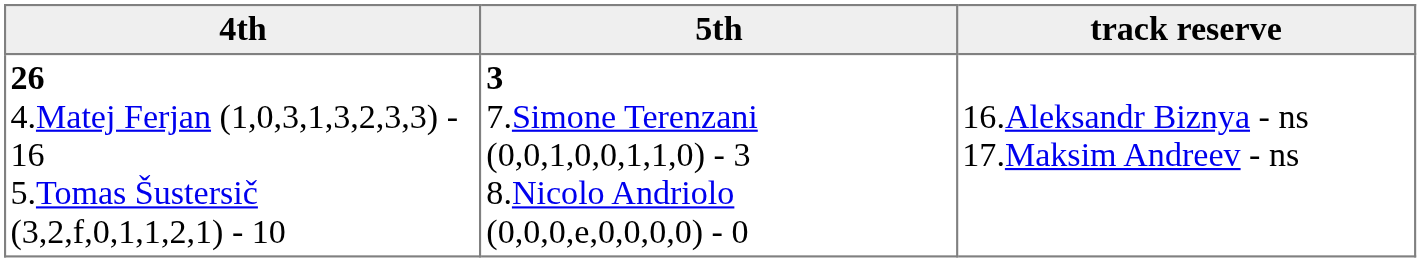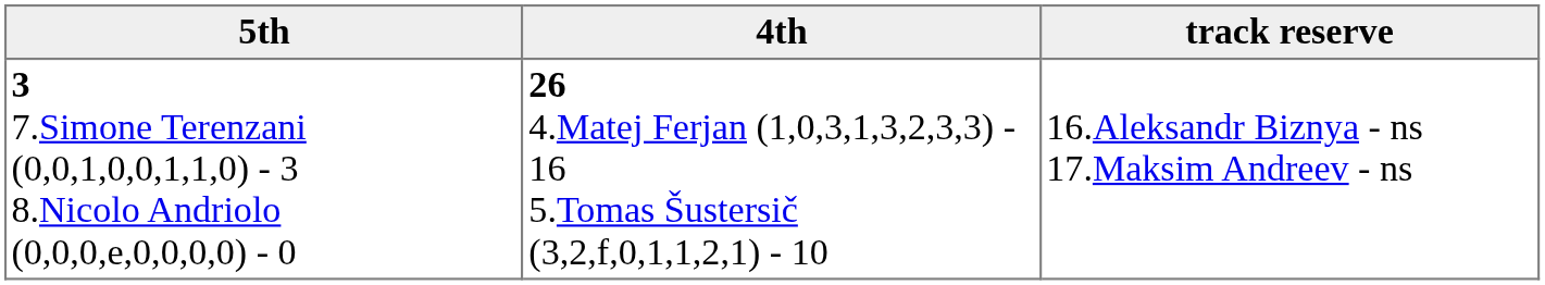columns swapped: 4th <-> 5th
